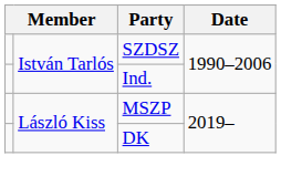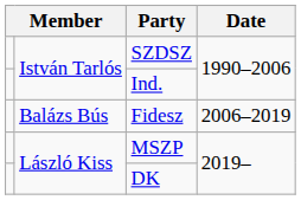+ row: Balázs Bús | Fidesz | 2006–2019
